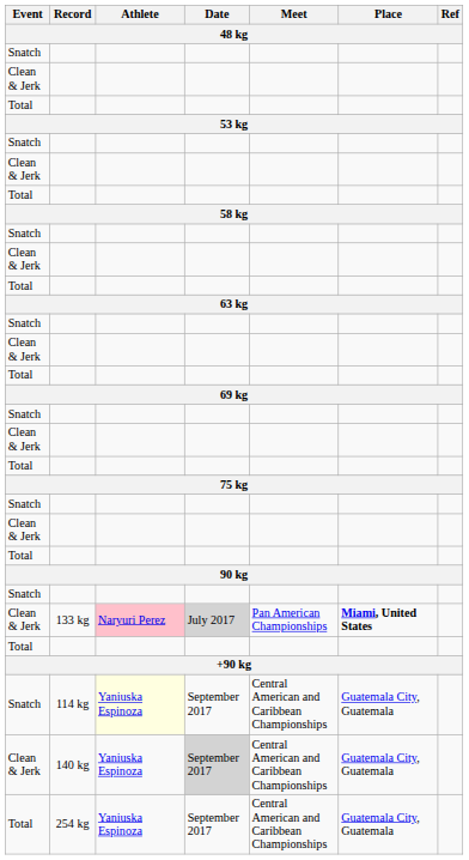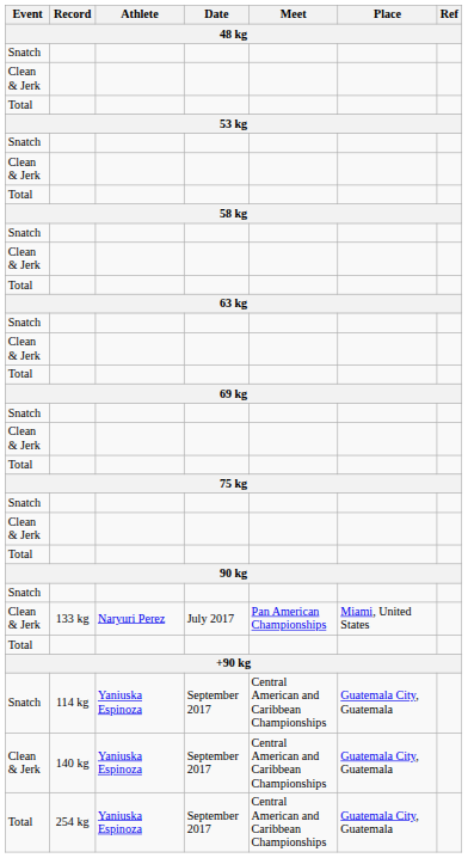133 kg | Athlete: pink background -> no background
133 kg | Date: lightgrey background -> no background
133 kg | Place: bold -> normal
114 kg | Athlete: lightyellow background -> no background
140 kg | Date: lightgrey background -> no background
